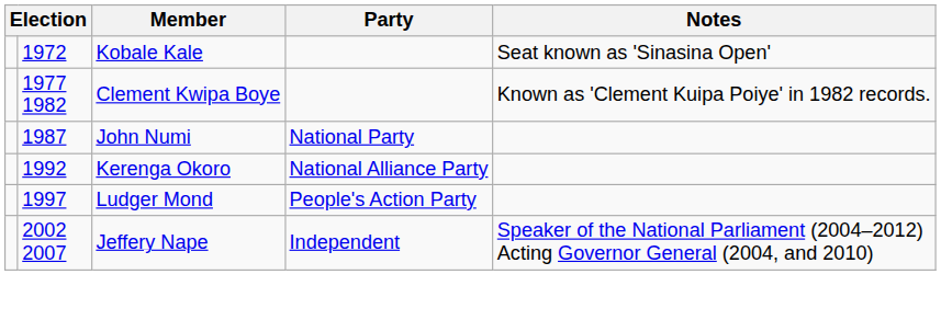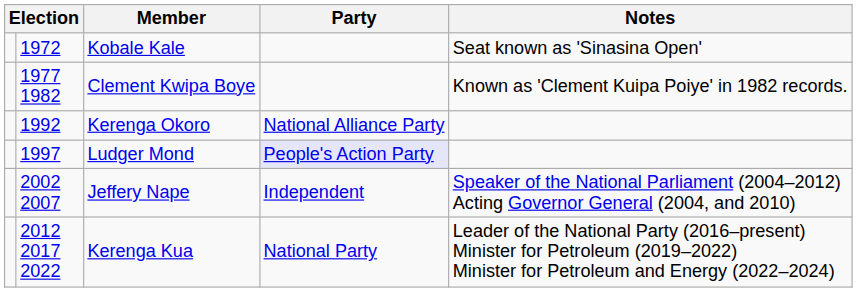- row: 1987 | John Numi | National Party
Ludger Mond | Party: no background -> lavender background
+ row: 2012 2017 2022 | Kerenga Kua | National Party | Leader of the National Party (2016–present) Minister for Petroleum (2019–2022) Minister for Petroleum and Energy (2022–2024)
